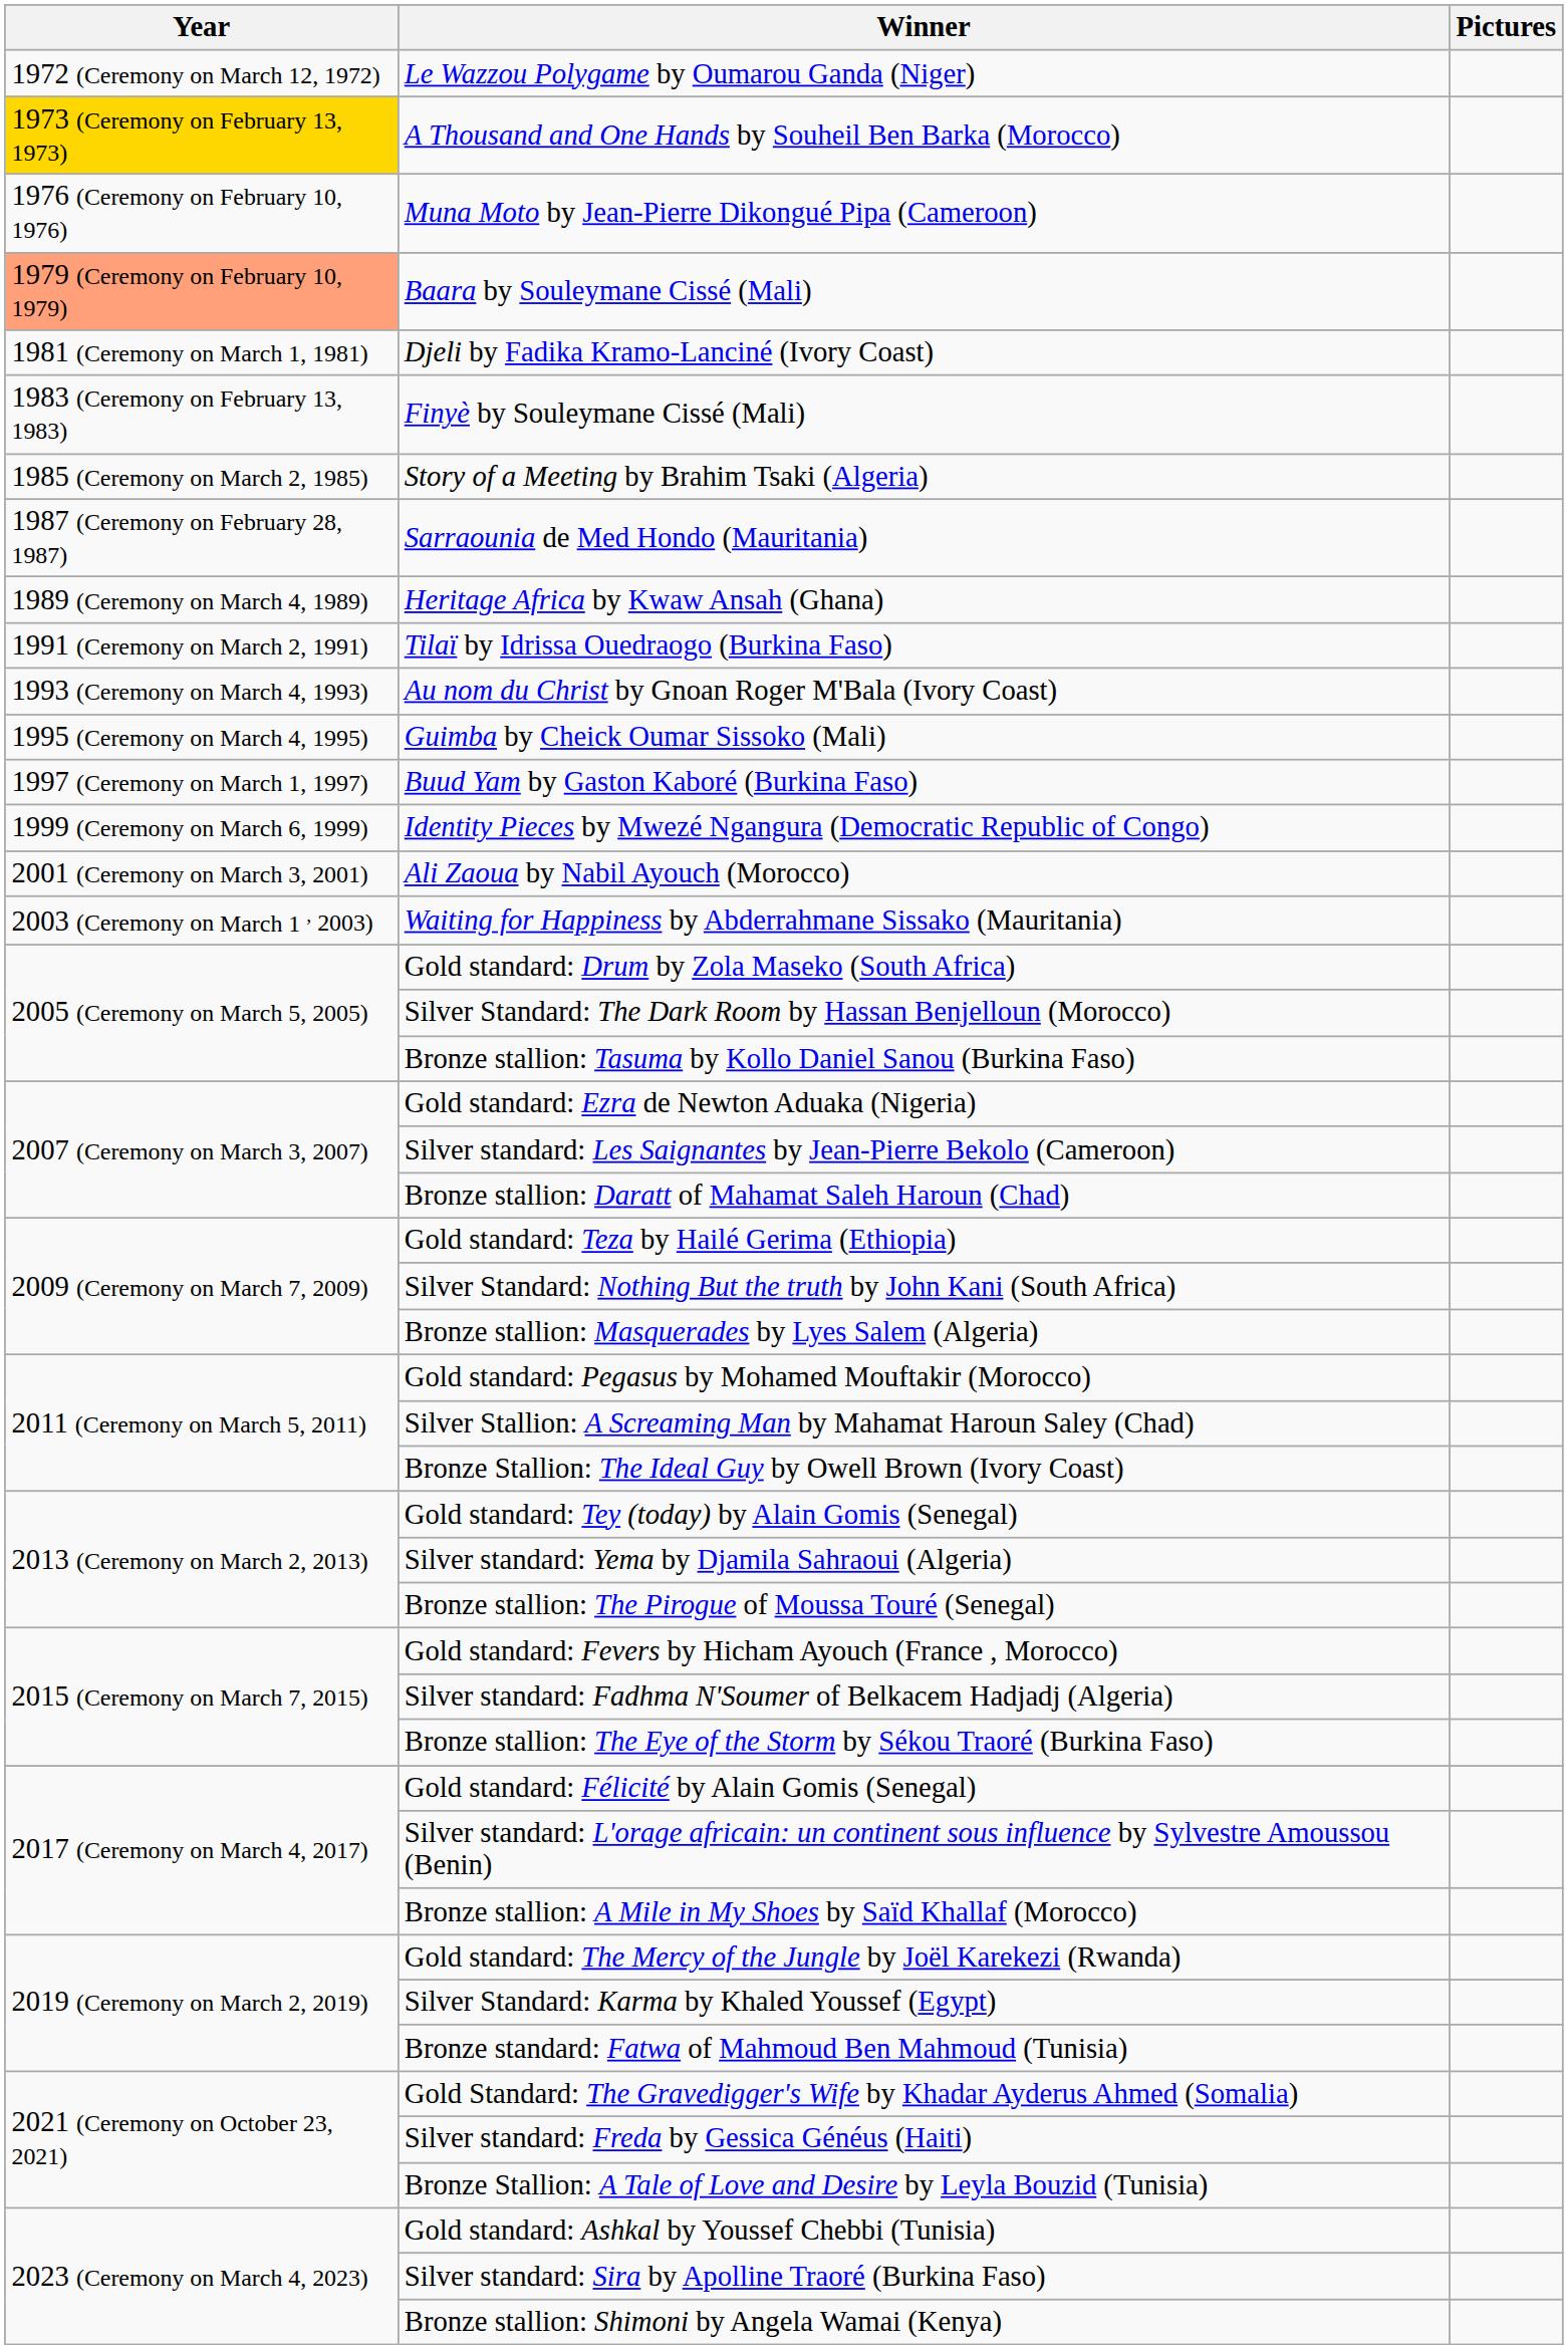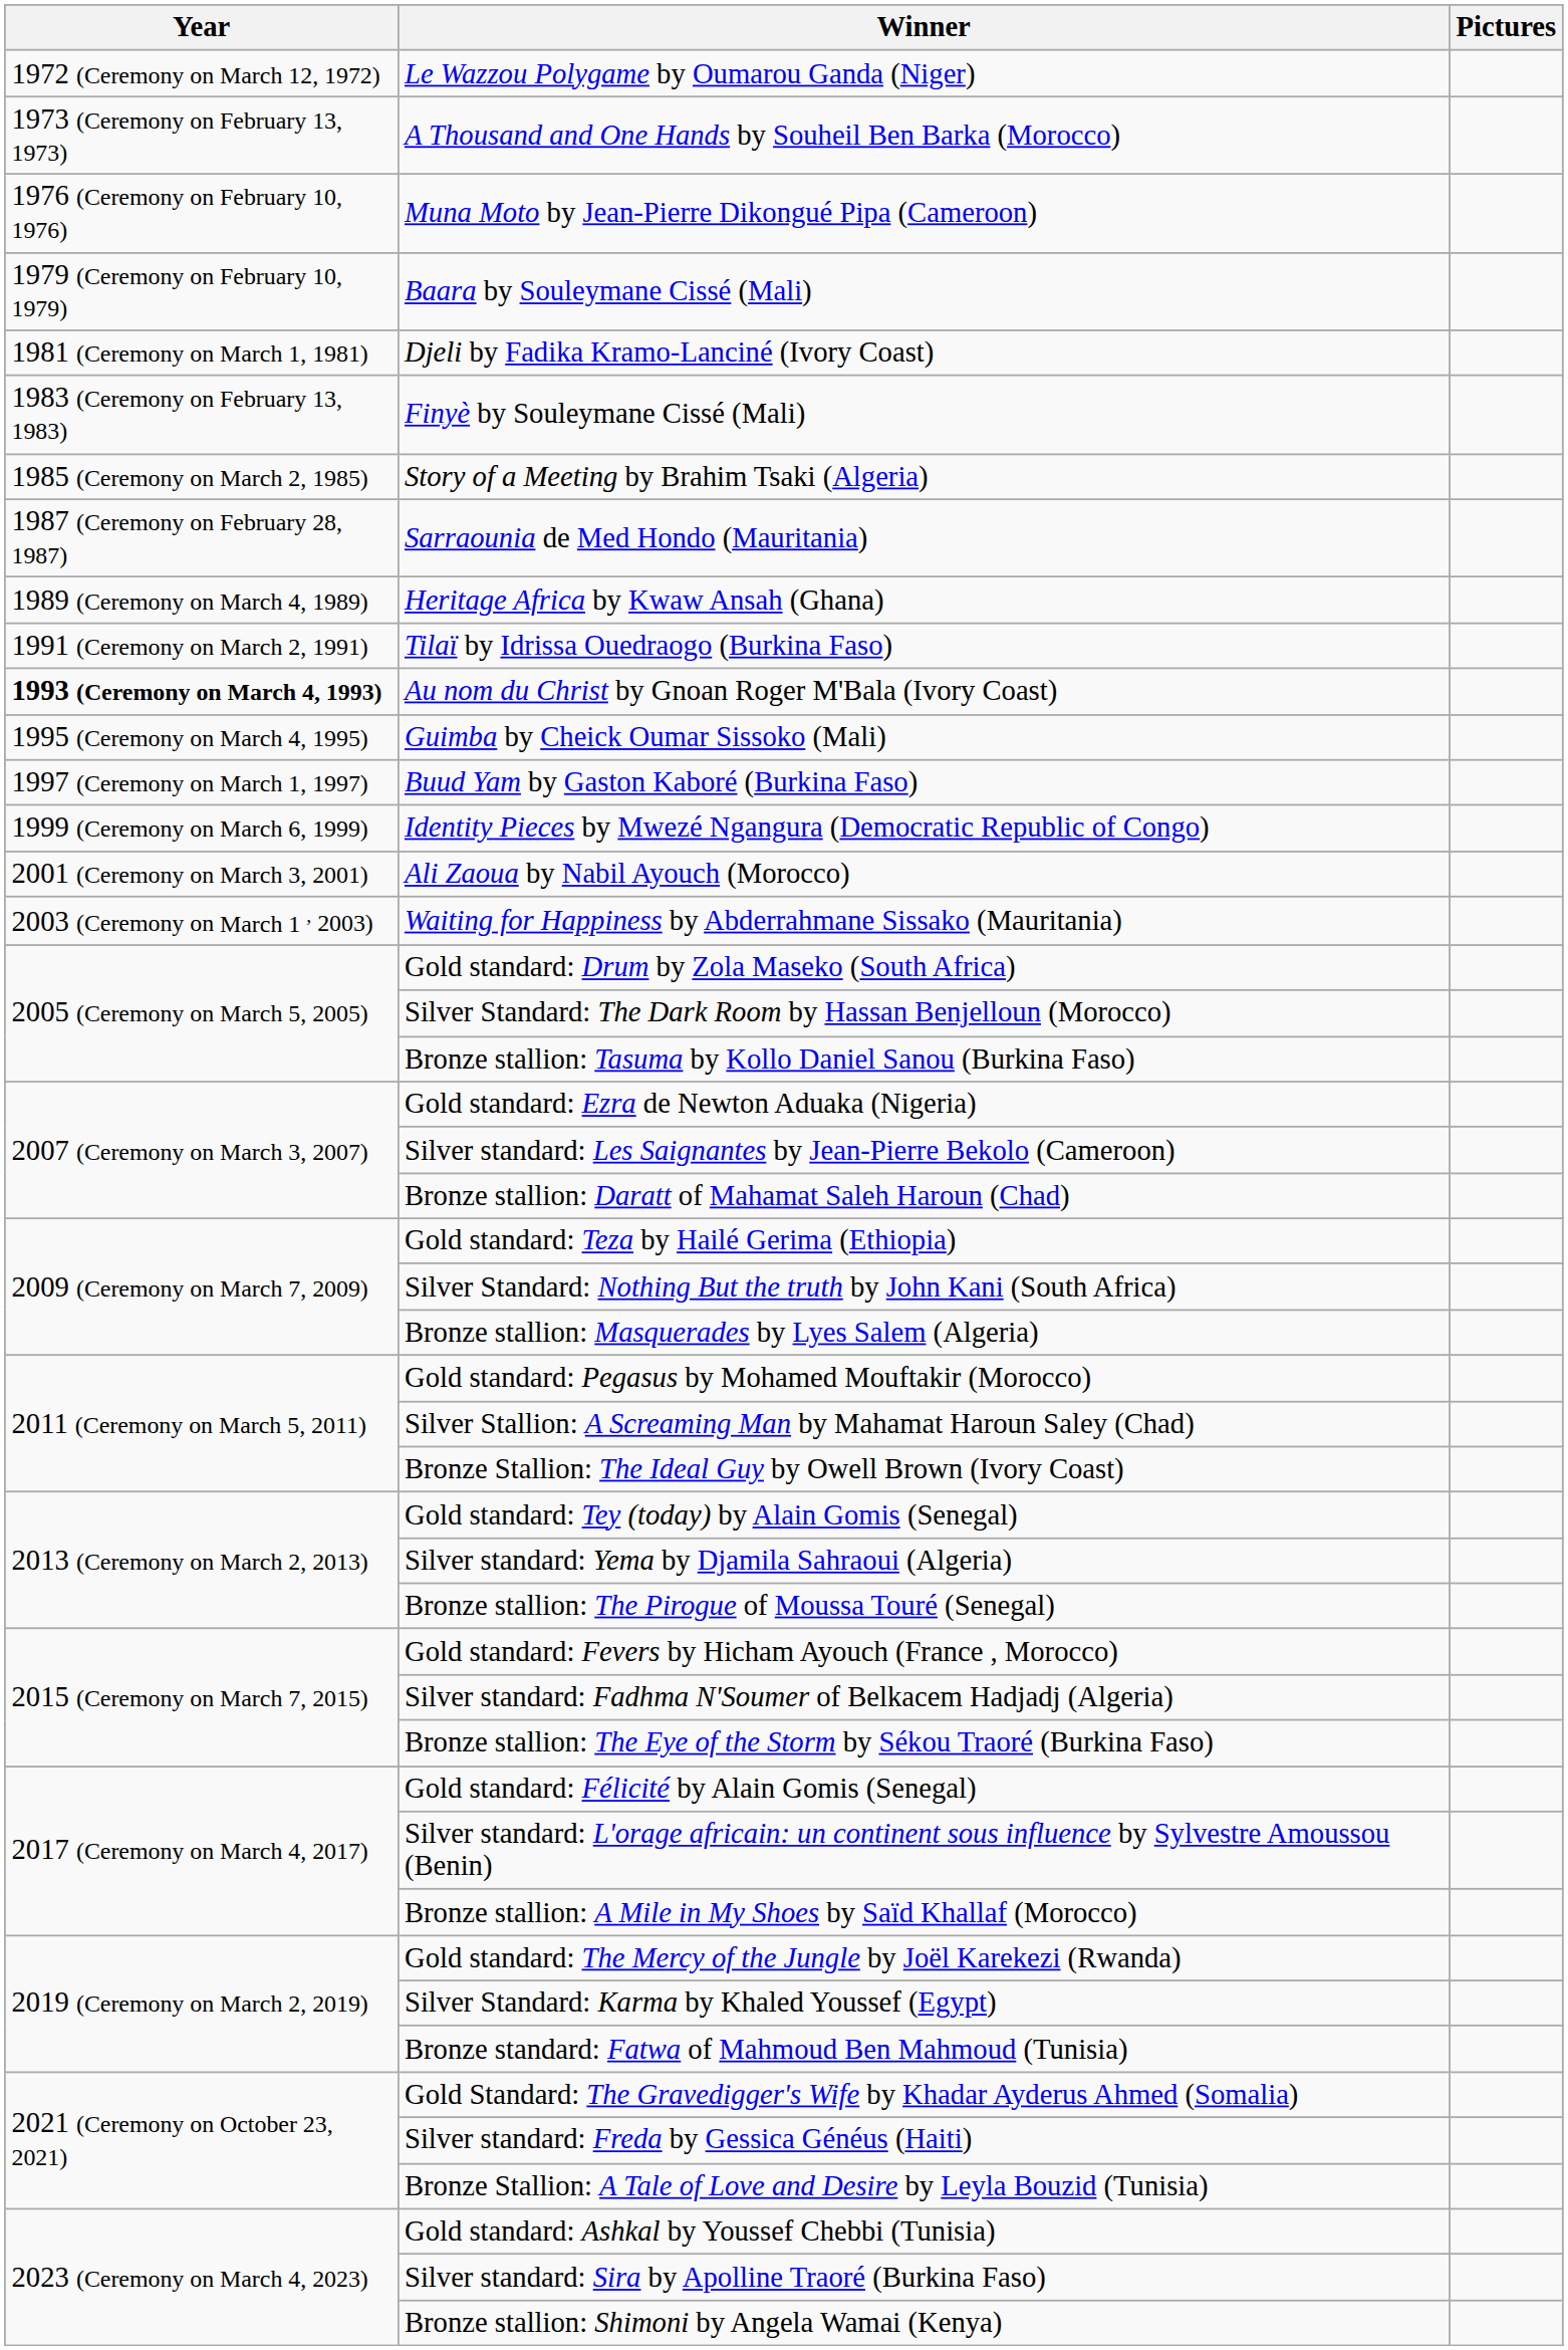A Thousand and One Hands by Souheil Ben Barka (Morocco) | Year: gold background -> no background
Baara by Souleymane Cissé (Mali) | Year: lightsalmon background -> no background
Au nom du Christ by Gnoan Roger M'Bala (Ivory Coast) | Year: normal -> bold
